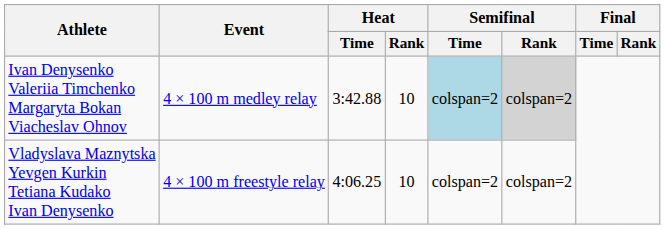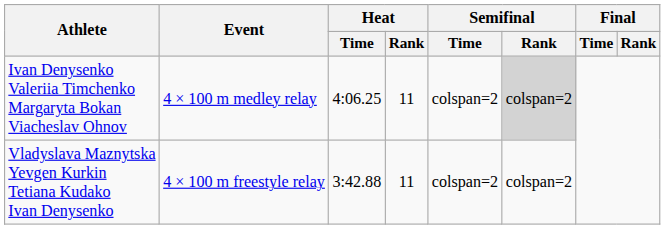row 3 | Heat / Time: 3:42.88 -> 4:06.25
row 3 | Heat / Rank: 10 -> 11
row 3 | Semifinal / Time: lightblue background -> no background
row 4 | Heat / Time: 4:06.25 -> 3:42.88
row 4 | Heat / Rank: 10 -> 11
